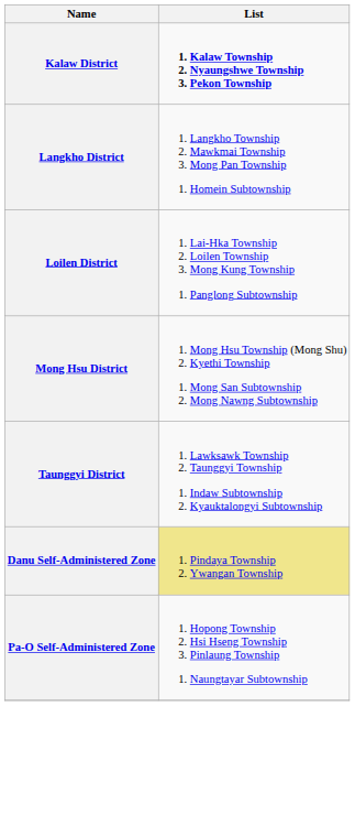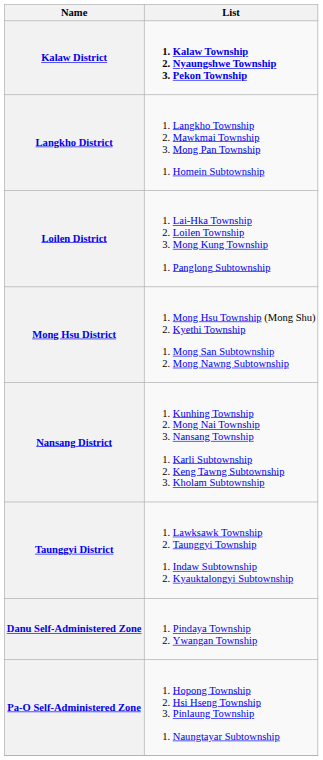+ row: Nansang District | Kunhing Township Mong Nai Township Nansang Township Karli Subtownship Keng Tawng Subtownship Kholam Subtownship
Danu Self-Administered Zone | List: khaki background -> no background
